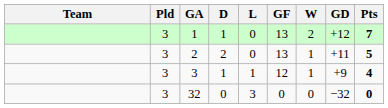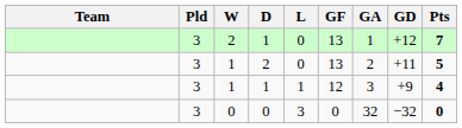columns swapped: W <-> GA
